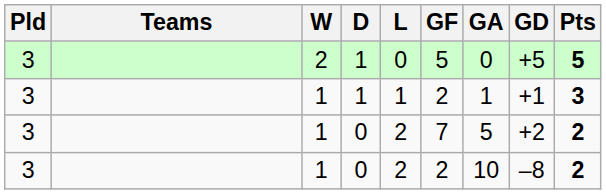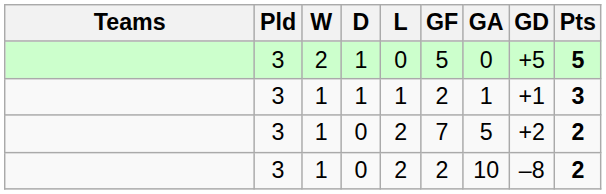columns swapped: Teams <-> Pld
